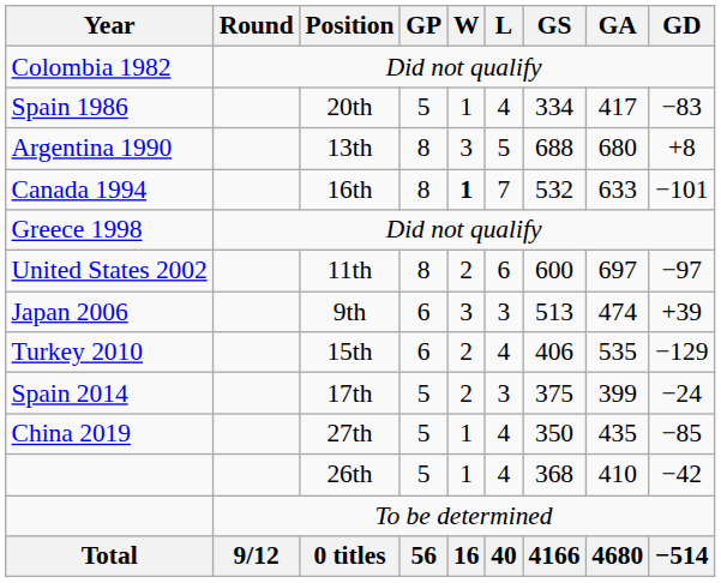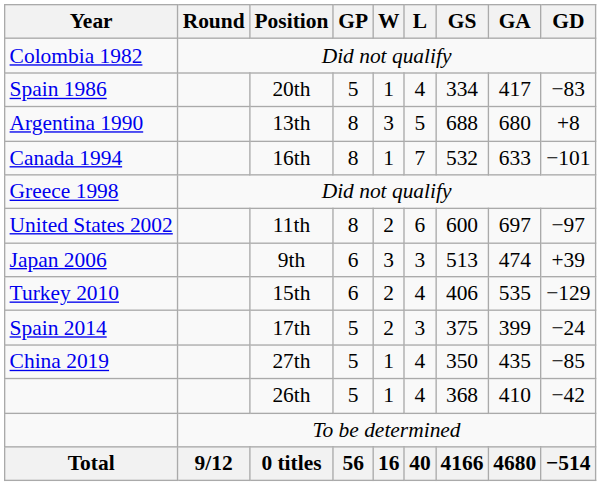Canada 1994 | W: bold -> normal
